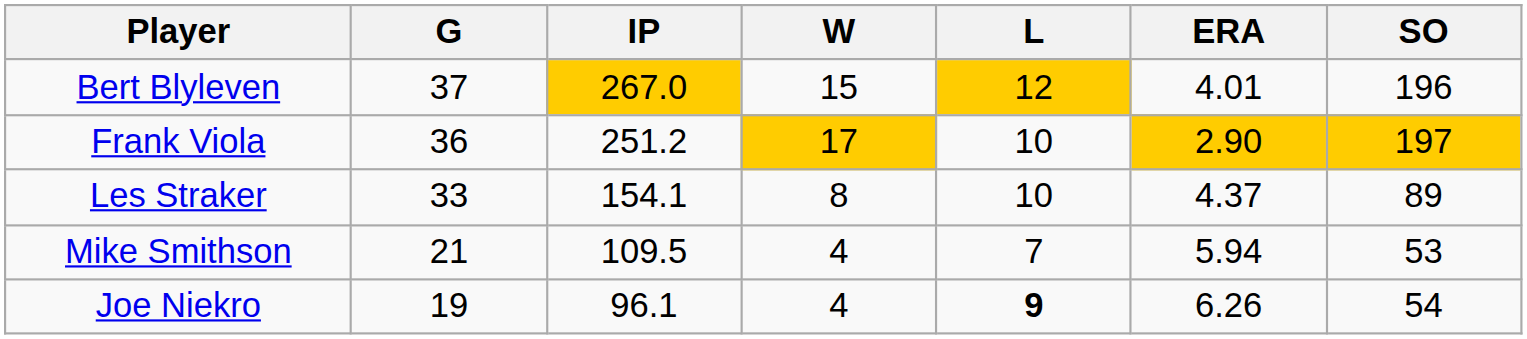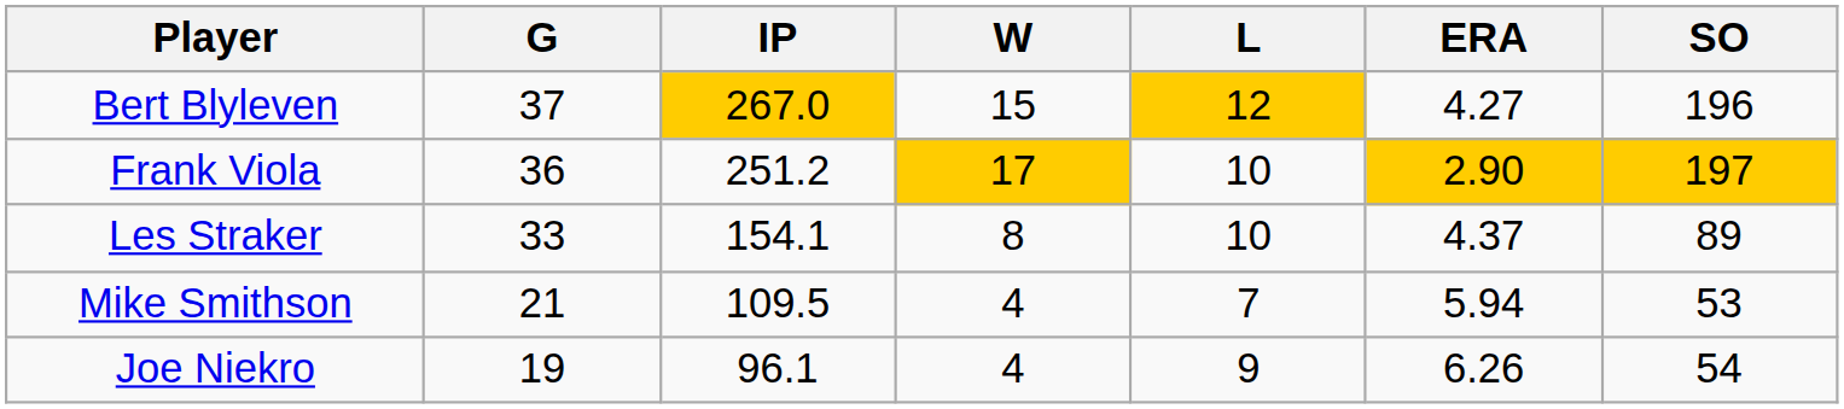Bert Blyleven | ERA: 4.01 -> 4.27
Joe Niekro | L: bold -> normal
